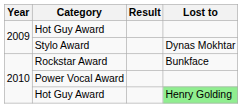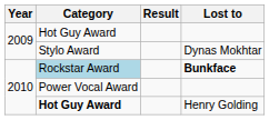Rockstar Award | Category: no background -> lightblue background
Rockstar Award | Lost to: normal -> bold
Hot Guy Award / Henry Golding | Category: normal -> bold
Hot Guy Award / Henry Golding | Lost to: lightgreen background -> no background
